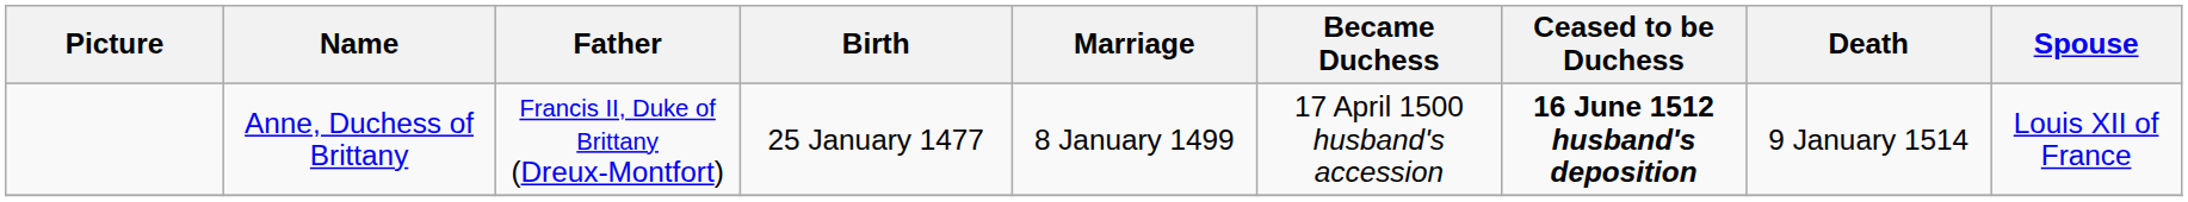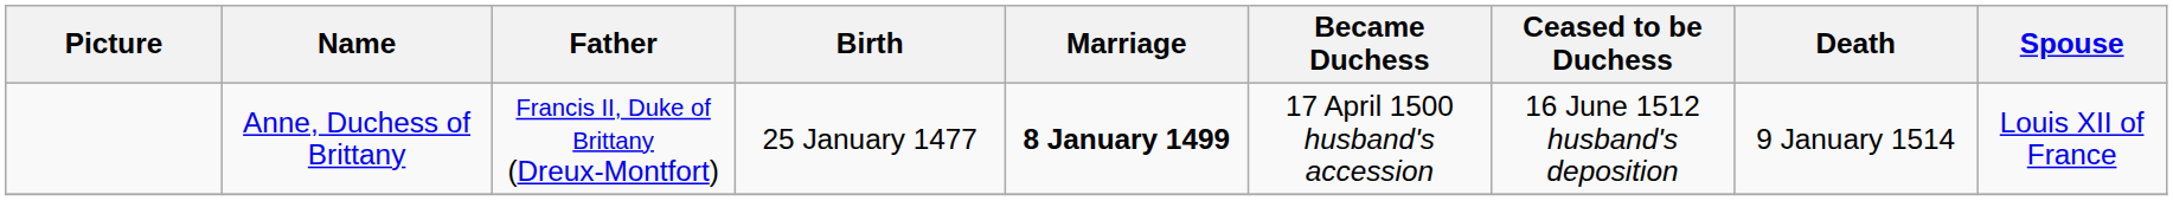Anne, Duchess of Brittany | Marriage: normal -> bold
Anne, Duchess of Brittany | Ceased to be Duchess: bold -> normal
